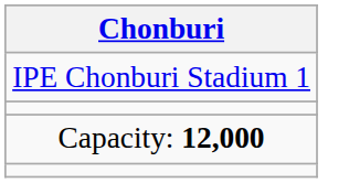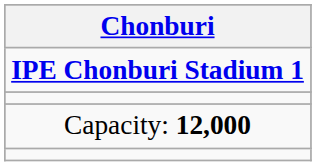row 2 | column 1: normal -> bold
